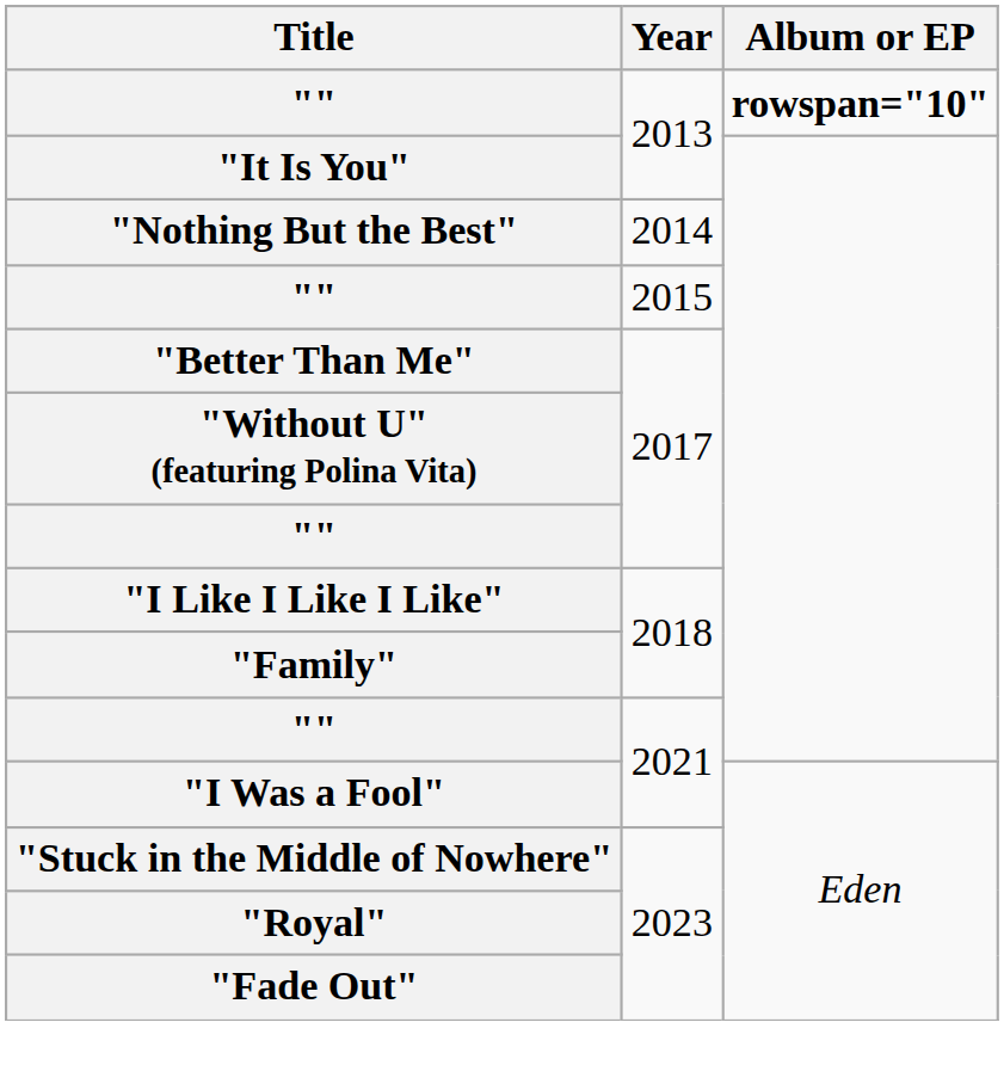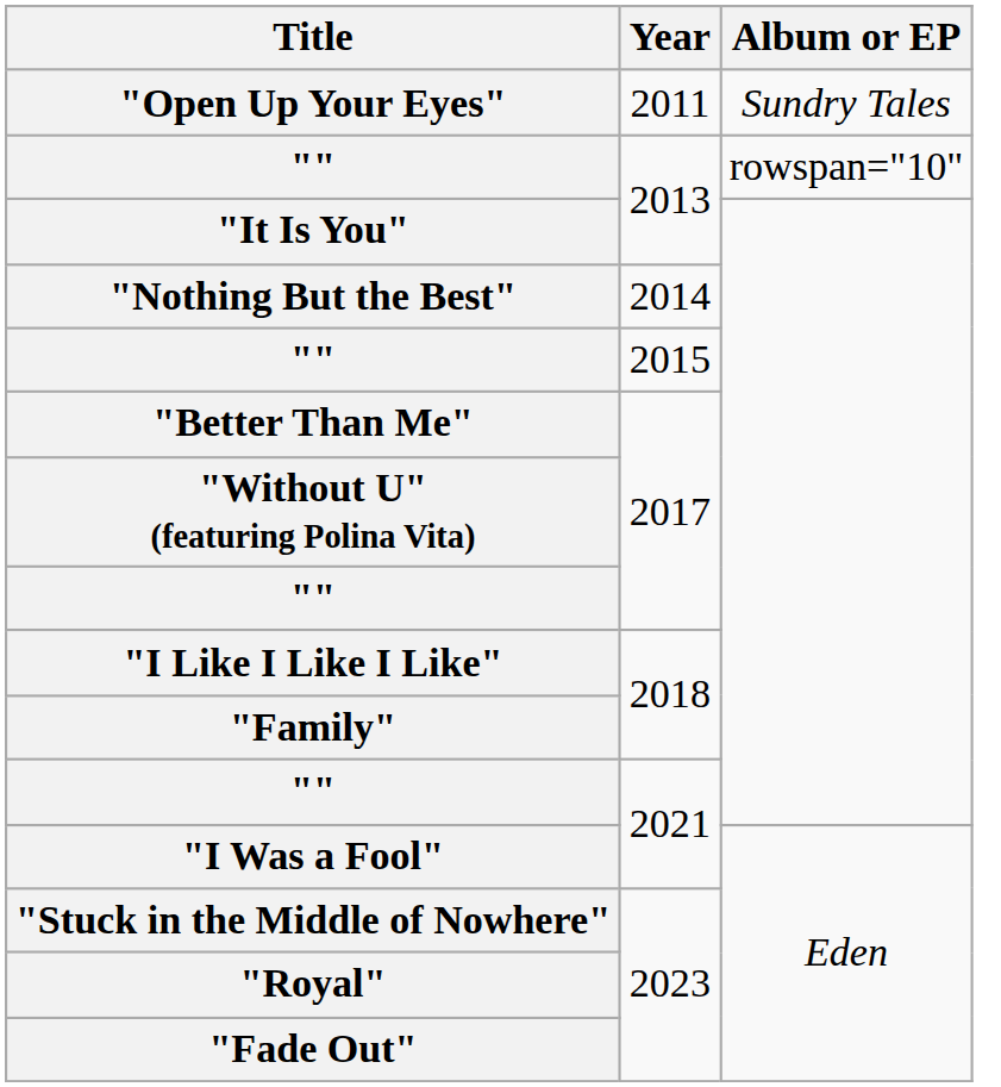+ row: "Open Up Your Eyes" | 2011 | Sundry Tales
"" / 2013 | Album or EP: bold -> normal
